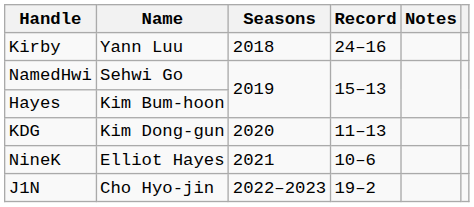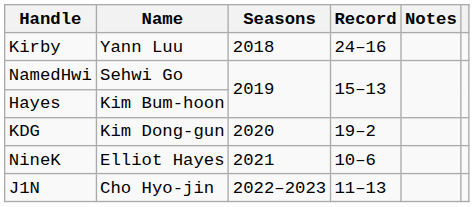KDG | Record: 11–13 -> 19–2
J1N | Record: 19–2 -> 11–13
